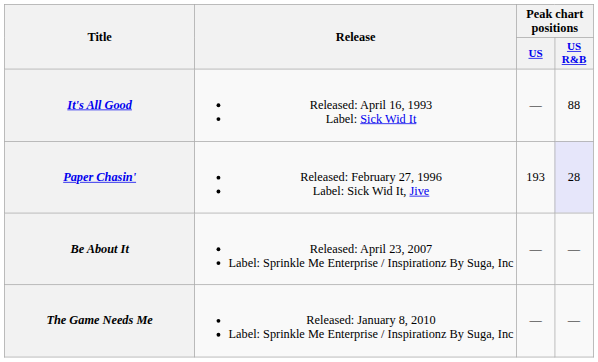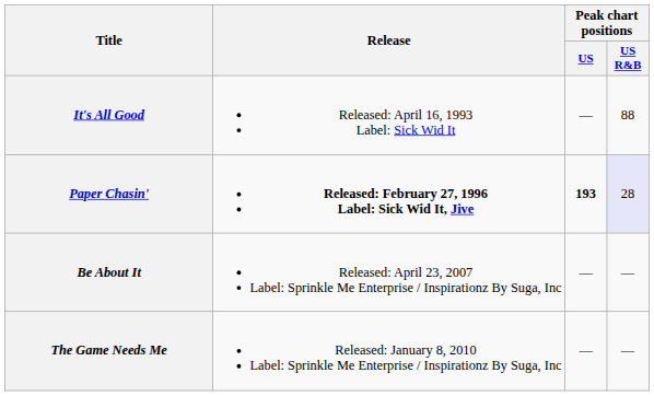Paper Chasin' | Release: normal -> bold
Paper Chasin' | Peak chart positions / US: normal -> bold
